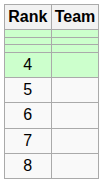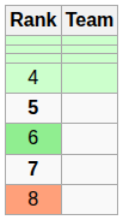row 6 | Rank: normal -> bold
row 7 | Rank: no background -> lightgreen background
row 8 | Rank: normal -> bold
row 9 | Rank: no background -> lightsalmon background
